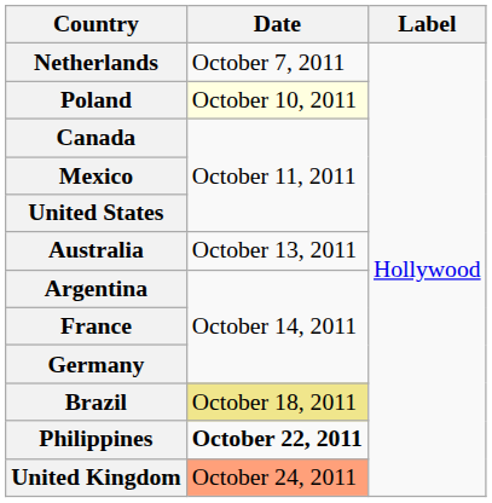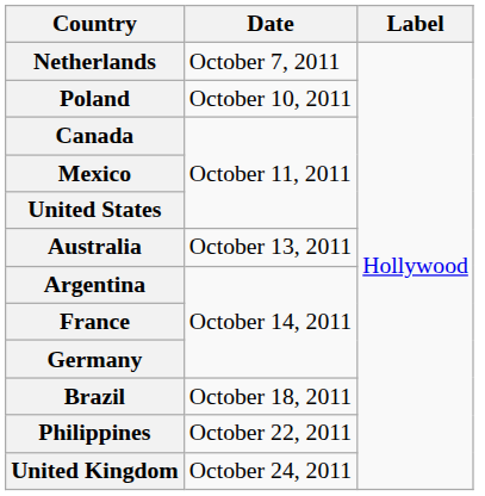Poland | Date: lightyellow background -> no background
Brazil | Date: khaki background -> no background
Philippines | Date: bold -> normal
United Kingdom | Date: lightsalmon background -> no background
